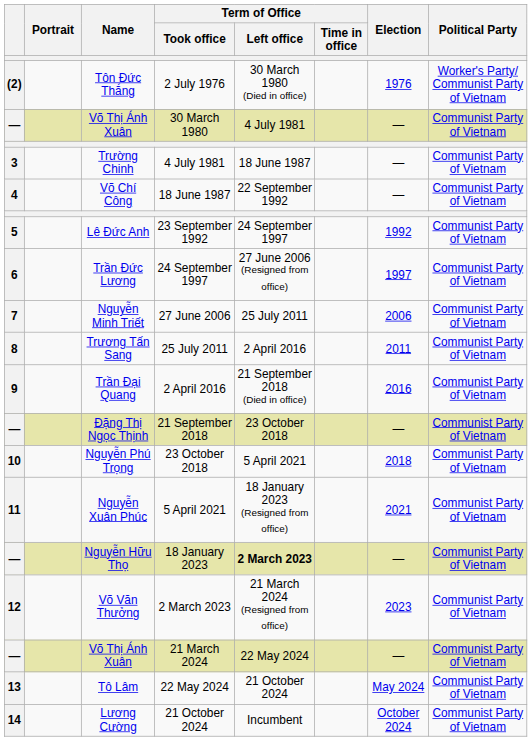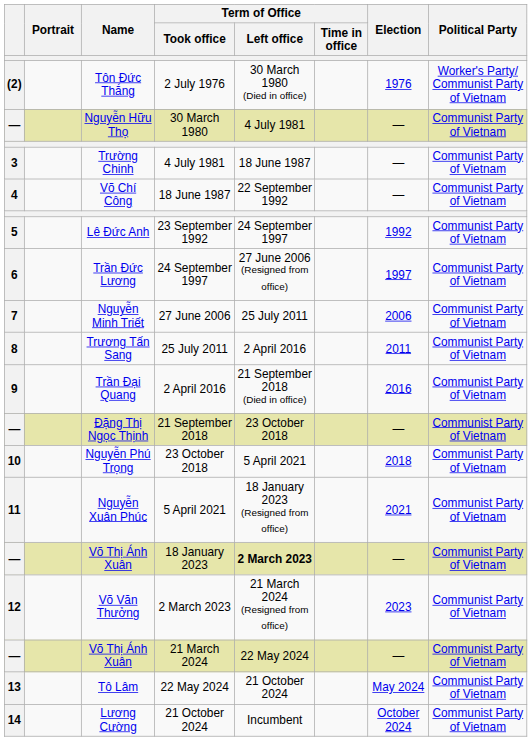30 March 1980 | Name: Võ Thị Ánh Xuân -> Nguyễn Hữu Thọ
18 January 2023 | Name: Nguyễn Hữu Thọ -> Võ Thị Ánh Xuân
